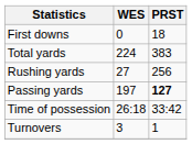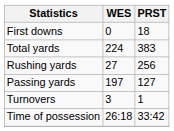Passing yards | PRST: bold -> normal
rows swapped: Turnovers <-> Time of possession
